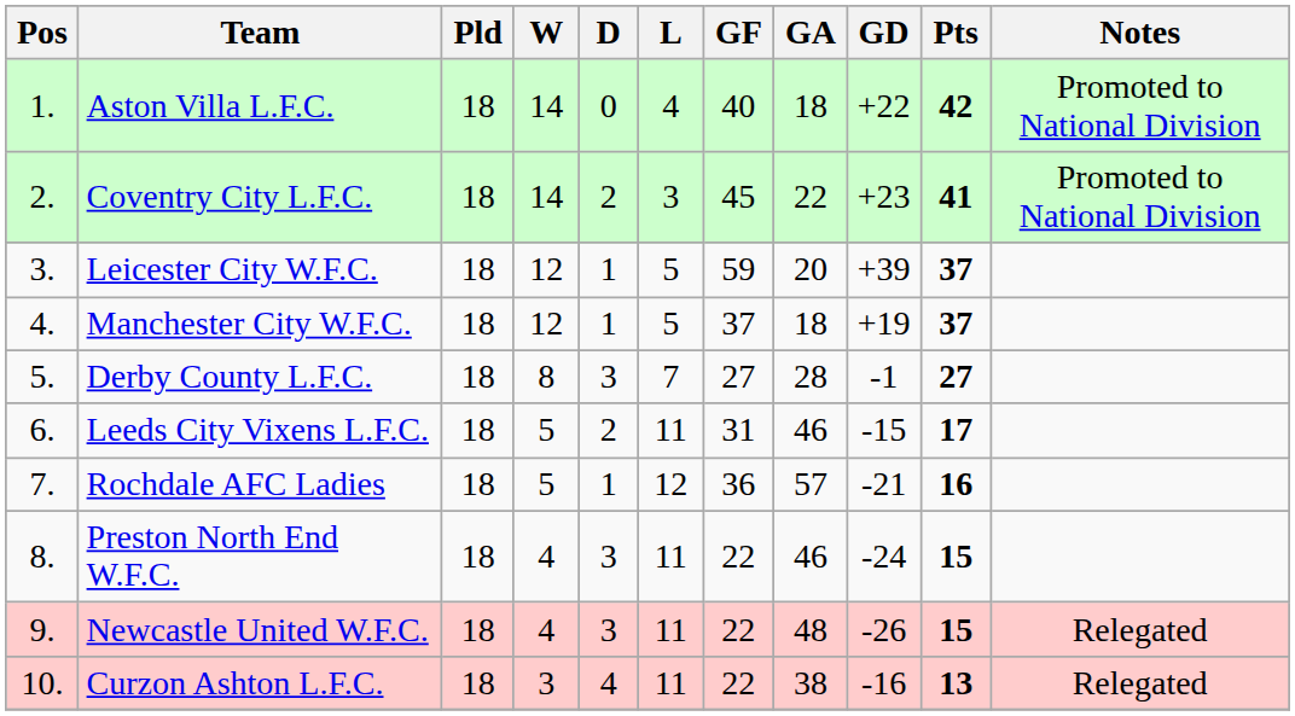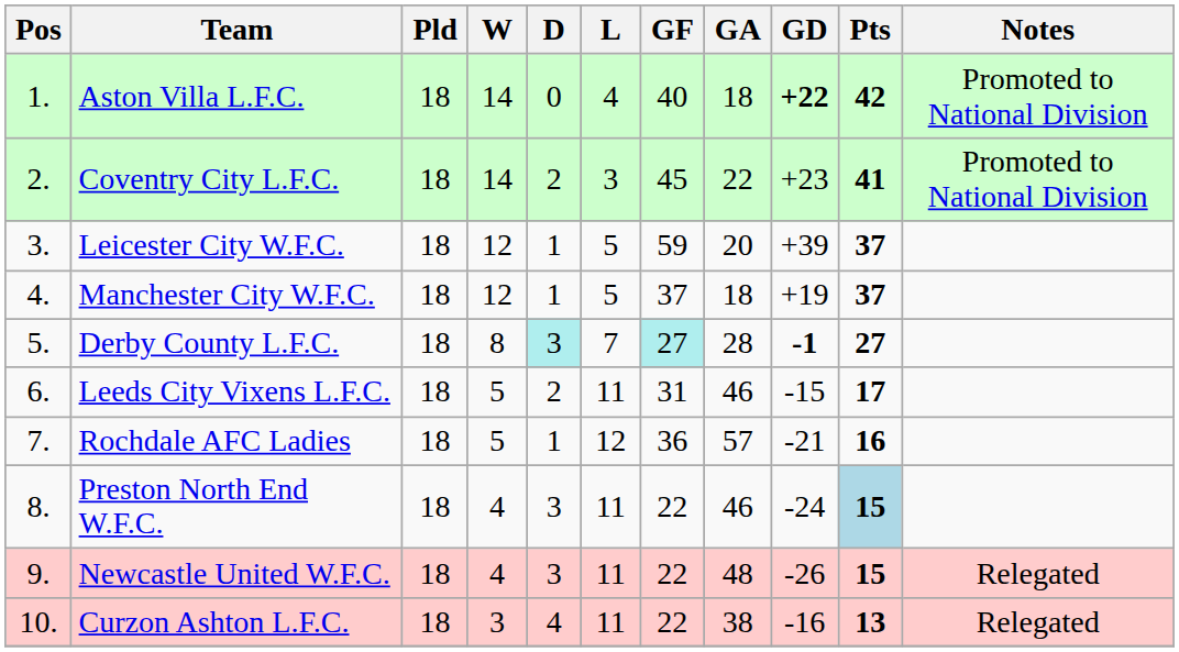Aston Villa L.F.C. | GD: normal -> bold
Derby County L.F.C. | D: no background -> paleturquoise background
Derby County L.F.C. | GF: no background -> paleturquoise background
Derby County L.F.C. | GD: normal -> bold
Preston North End W.F.C. | Pts: no background -> lightblue background
